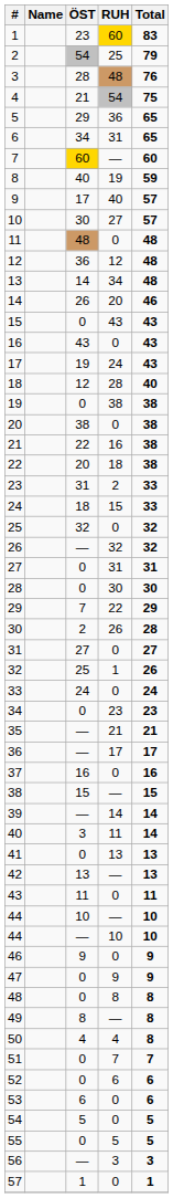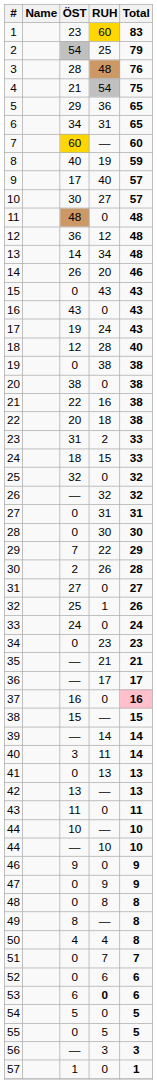37 | Total: no background -> pink background
53 | RUH: normal -> bold
